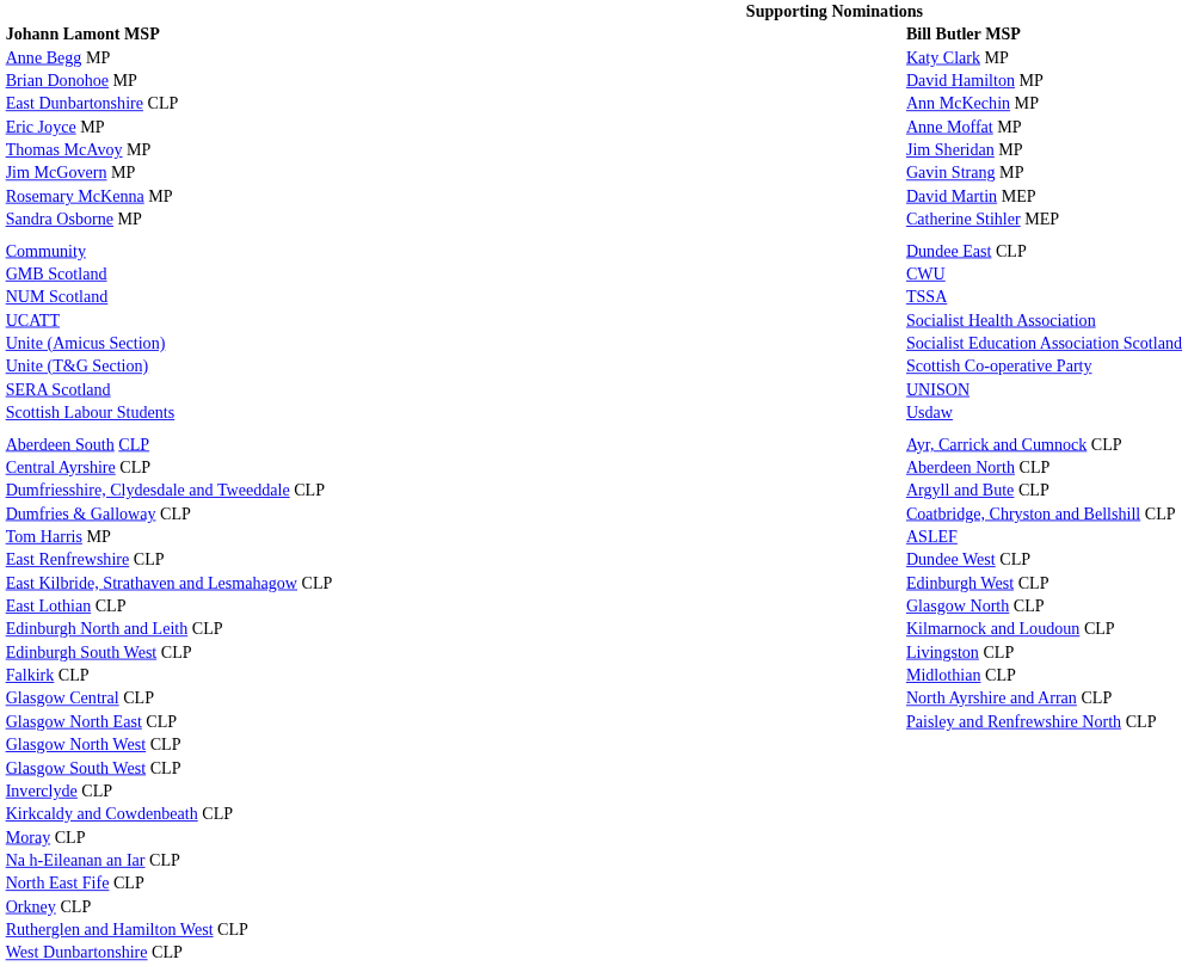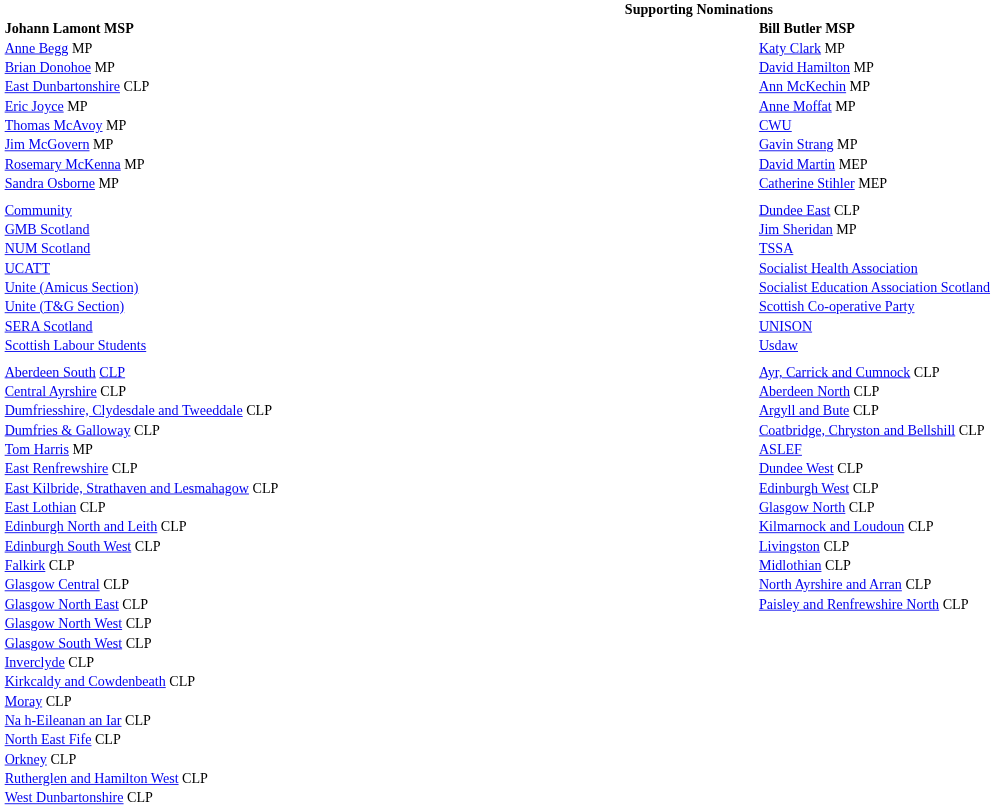row 7 | Bill Butler MSP: Jim Sheridan MP -> CWU
row 12 | Bill Butler MSP: CWU -> Jim Sheridan MP
